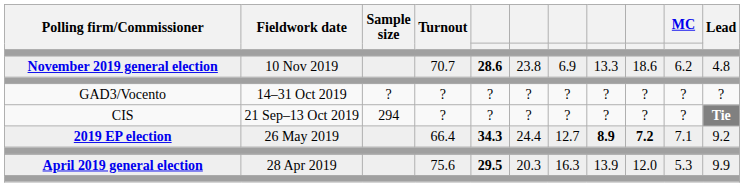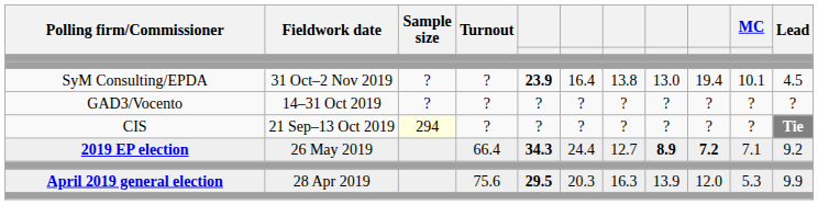- row: November 2019 general election | 10 Nov 2019 | 70.7 | 28.6 | 23.8 | 6.9 | 13.3 | 18.6 | 6.2 | 4.8
+ row: SyM Consulting/EPDA | 31 Oct–2 Nov 2019 | ? | ? | 23.9 | 16.4 | 13.8 | 13.0 | 19.4 | 10.1 | 4.5
CIS | Sample size: no background -> lightyellow background
